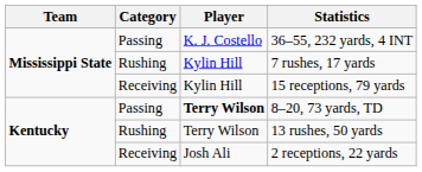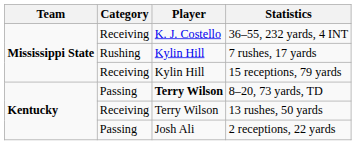36–55, 232 yards, 4 INT | Category: Passing -> Receiving
13 rushes, 50 yards | Category: Rushing -> Receiving
2 receptions, 22 yards | Category: Receiving -> Passing
